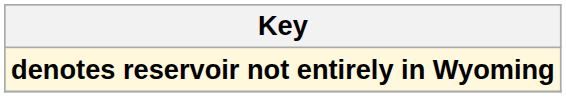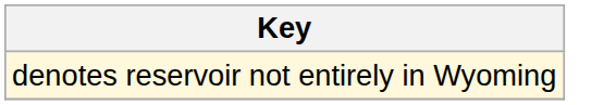row 2 | column 1: bold -> normal
